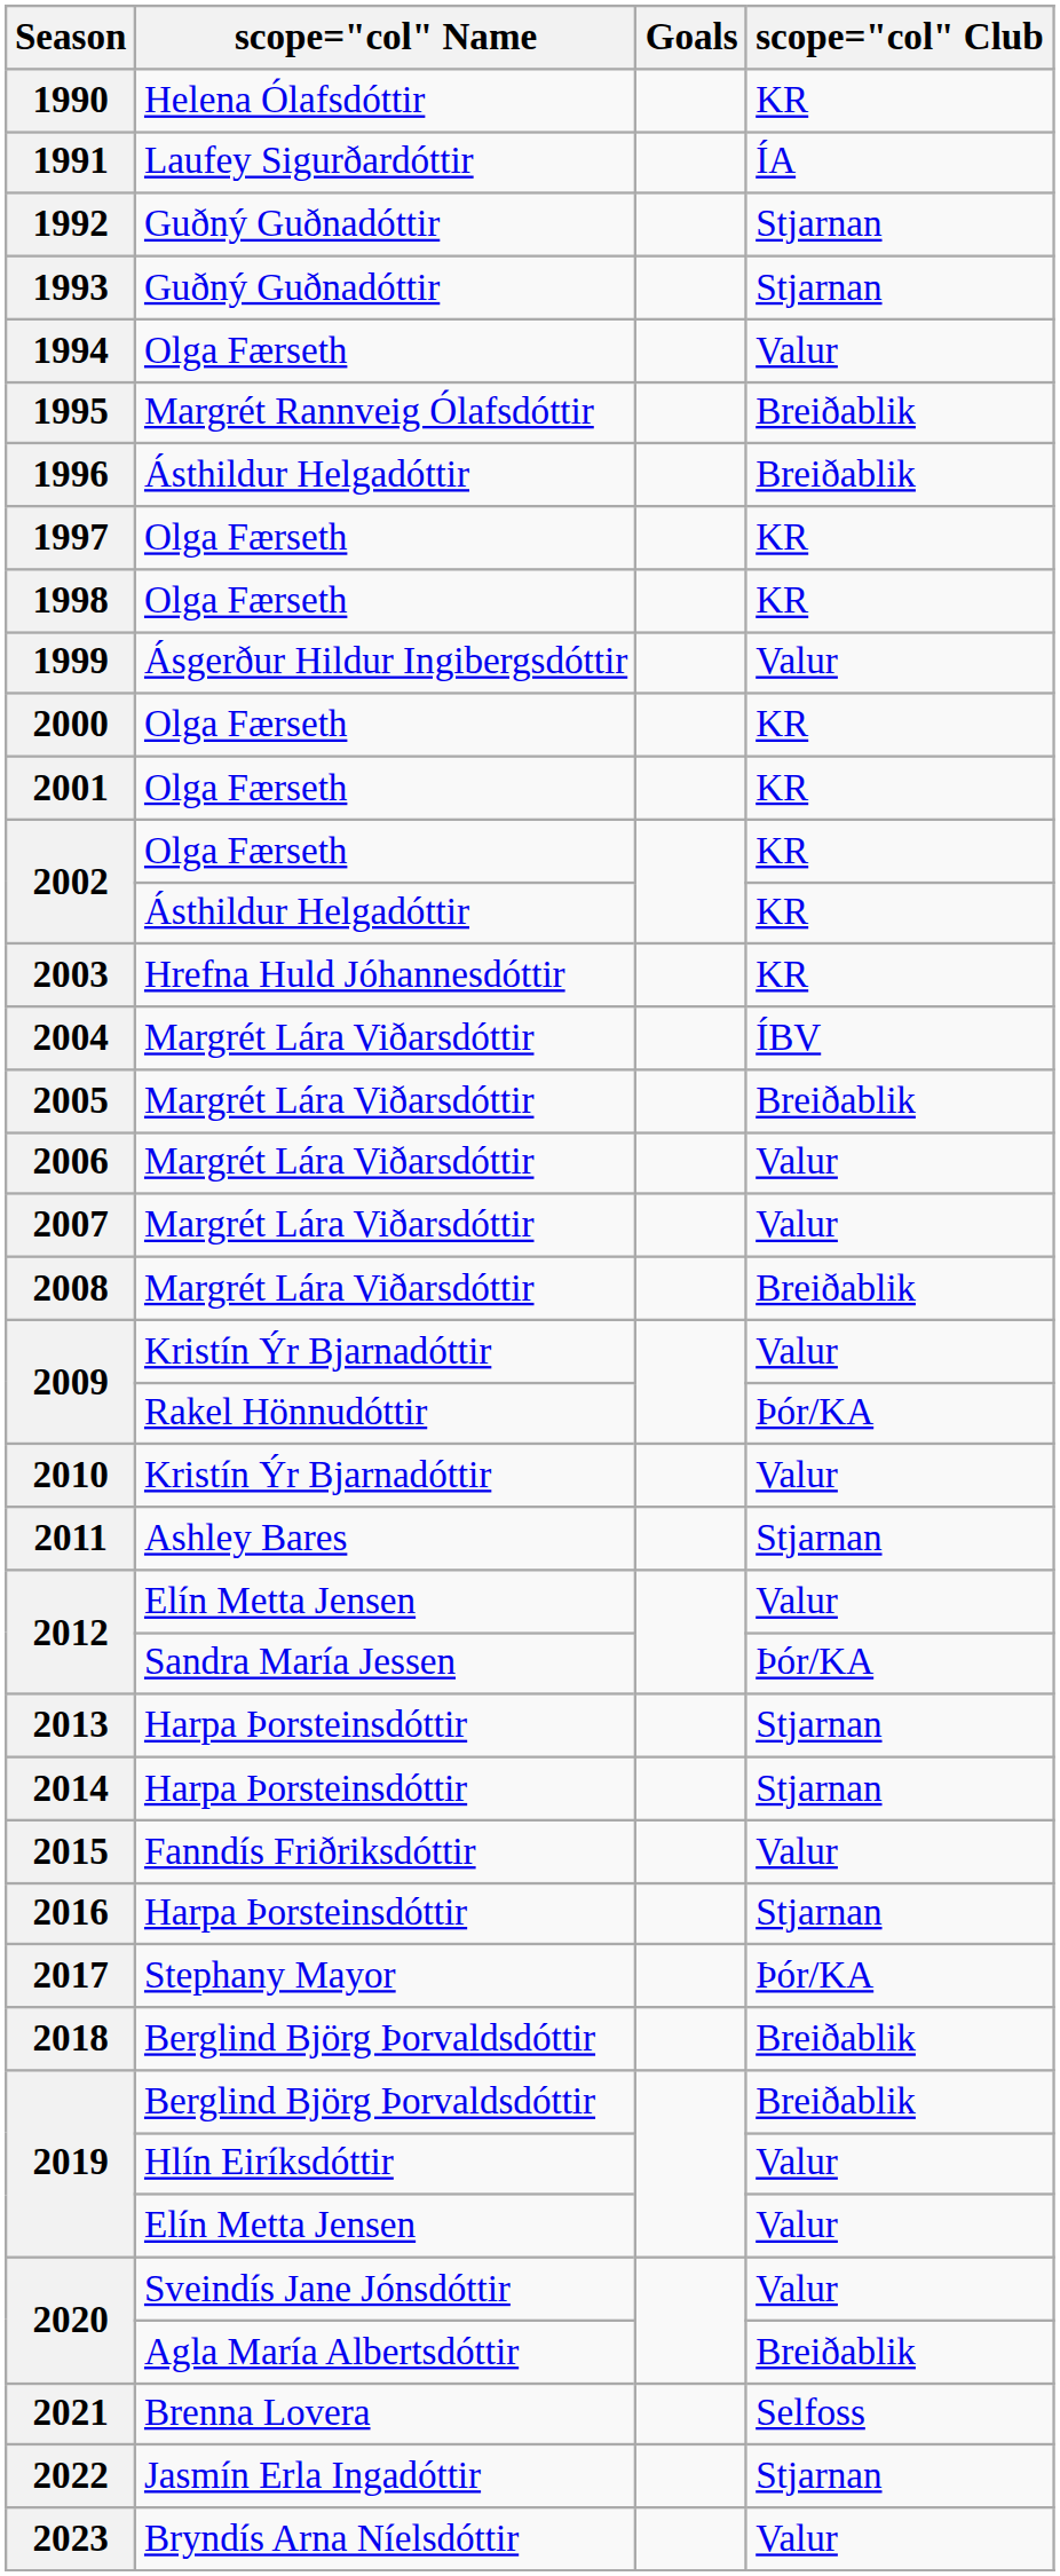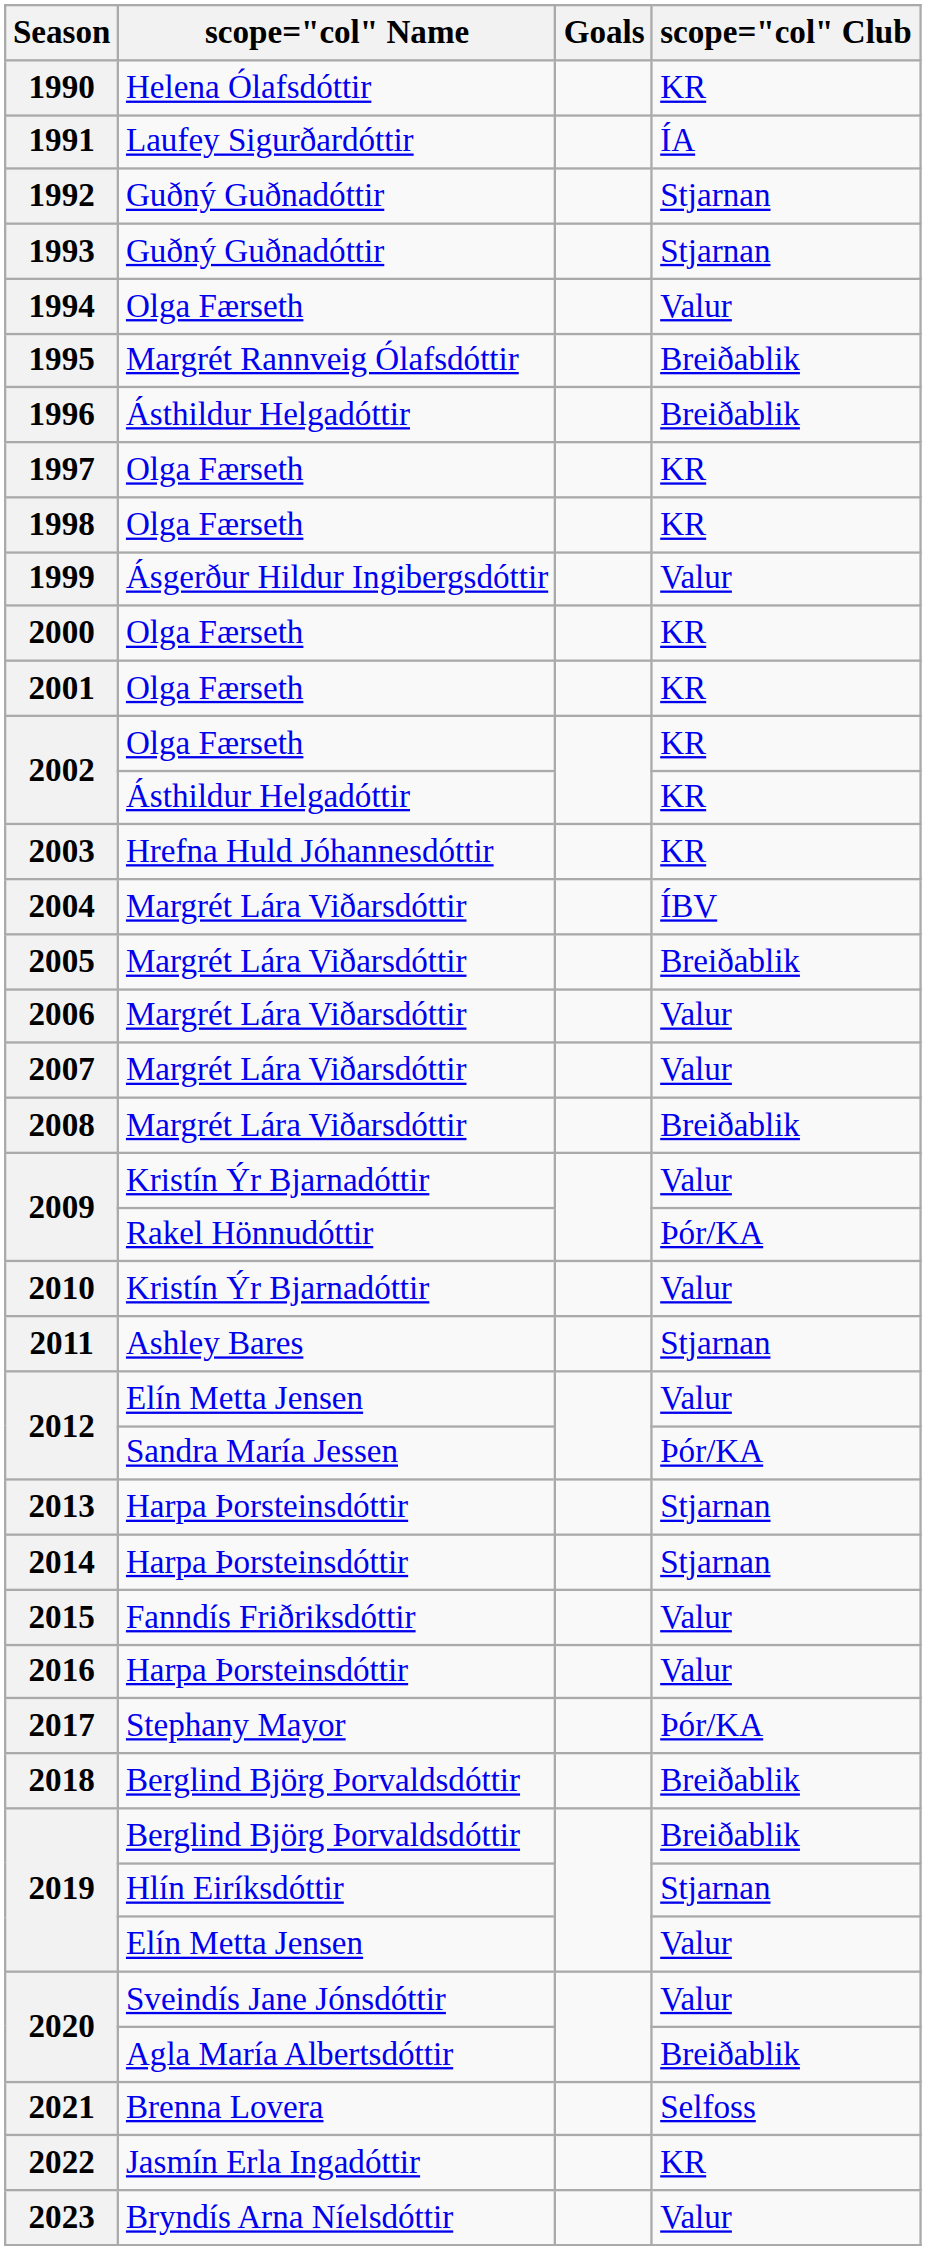2016 | scope="col" Club: Stjarnan -> Valur
2019 / Hlín Eiríksdóttir | scope="col" Club: Valur -> Stjarnan
2022 | scope="col" Club: Stjarnan -> KR
